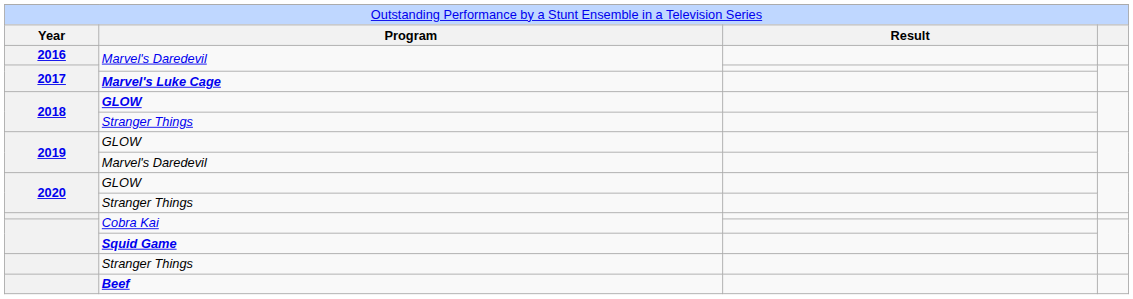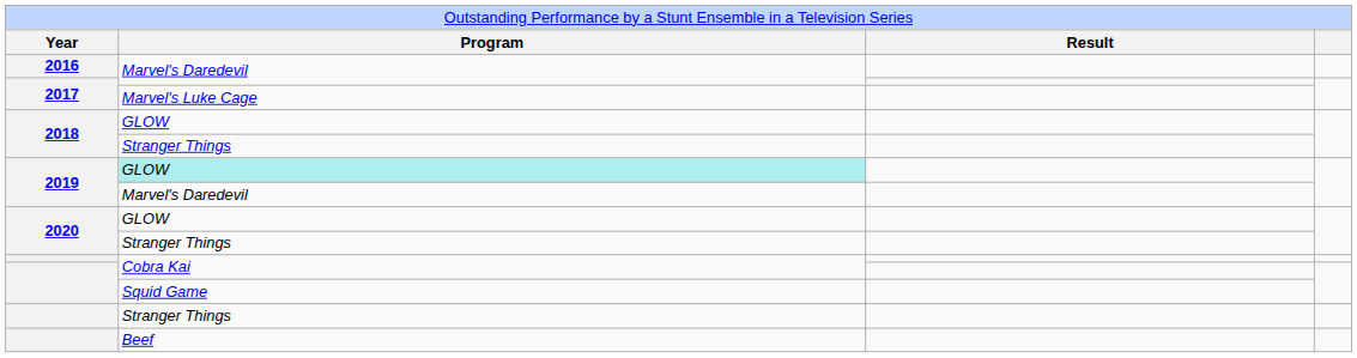Marvel's Luke Cage | column 2: bold -> normal
2018 / GLOW | column 2: bold -> normal
2019 / GLOW | column 2: no background -> paleturquoise background
Squid Game | column 2: bold -> normal
Beef | column 2: bold -> normal
